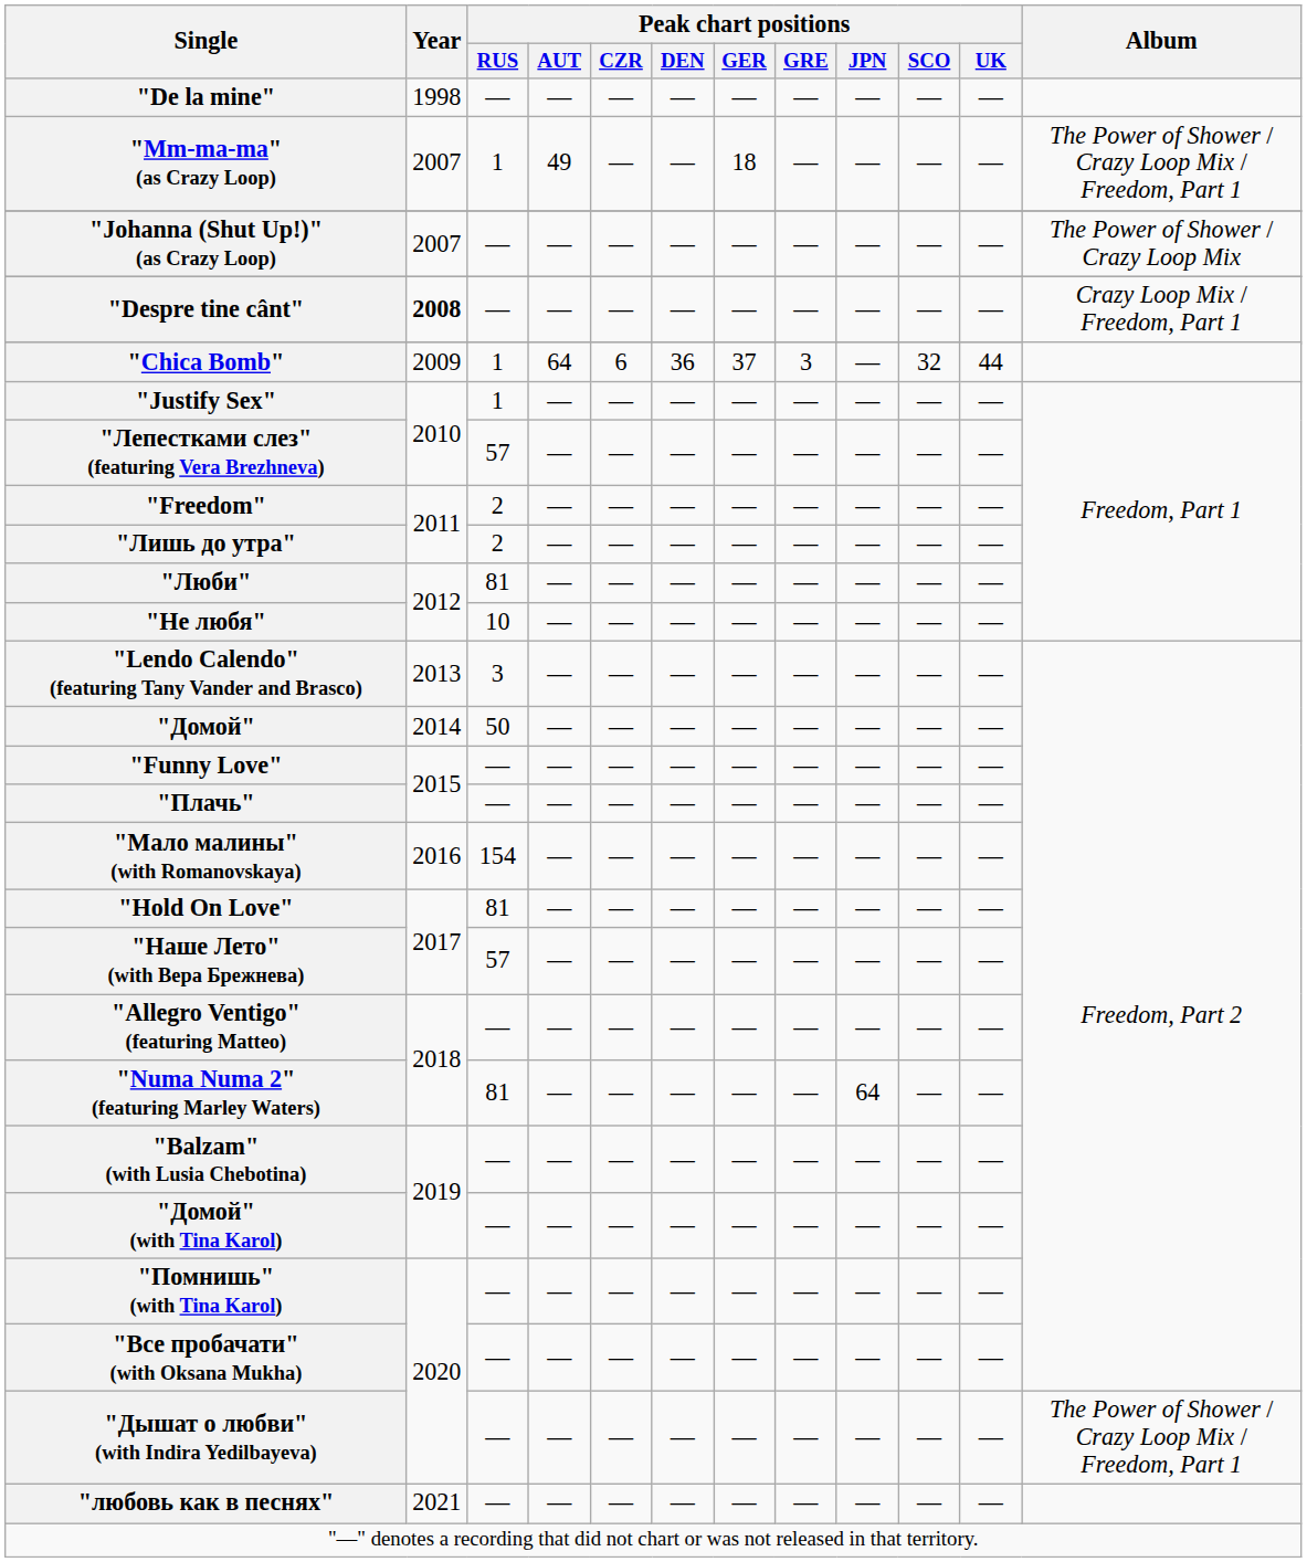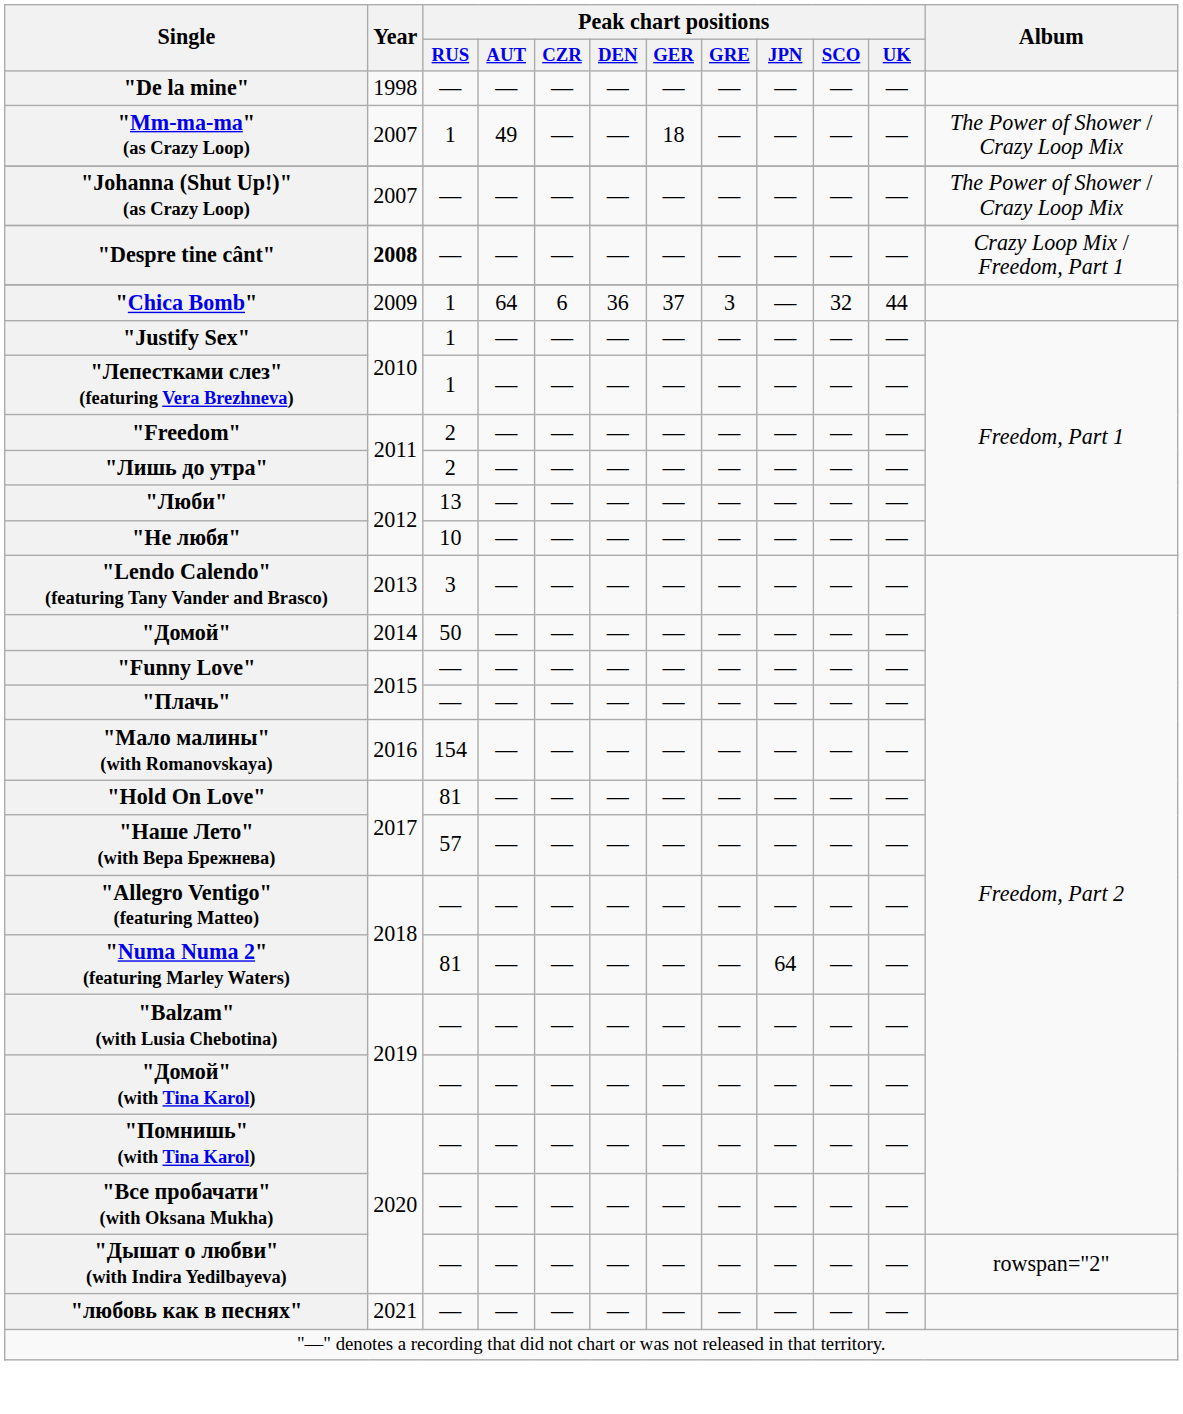"Mm-ma-ma" (as Crazy Loop) | Album: The Power of Shower / Crazy Loop Mix / Freedom, Part 1 -> The Power of Shower / Crazy Loop Mix
"Лепестками слез" (featuring Vera Brezhneva) | Peak chart positions / RUS: 57 -> 1
"Люби" | Peak chart positions / RUS: 81 -> 13
"Дышат о любви" (with Indira Yedilbayeva) | Album: The Power of Shower / Crazy Loop Mix / Freedom, Part 1 -> rowspan="2"
